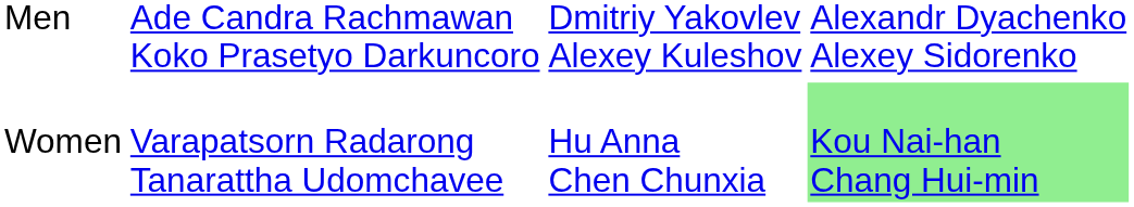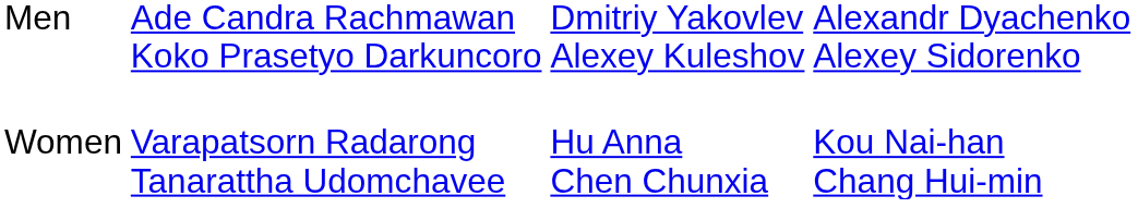Women | column 4: lightgreen background -> no background
